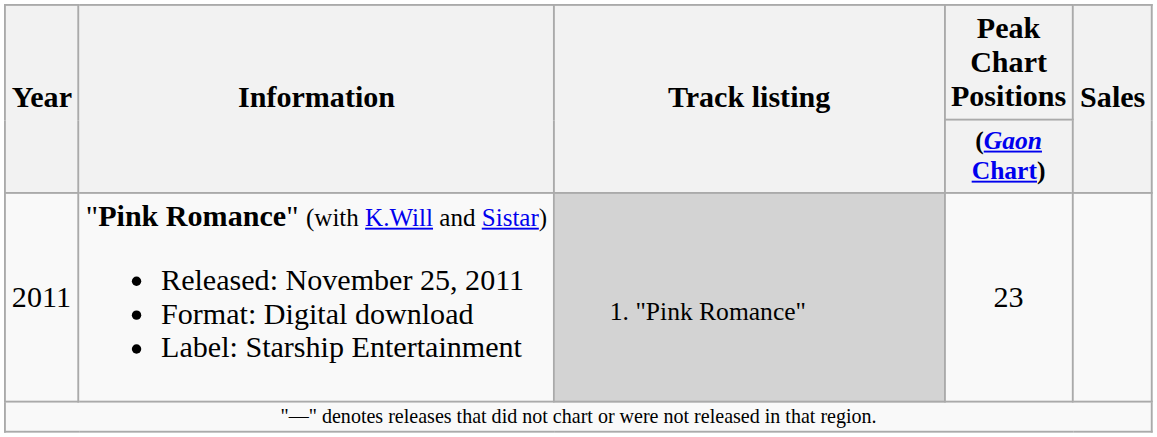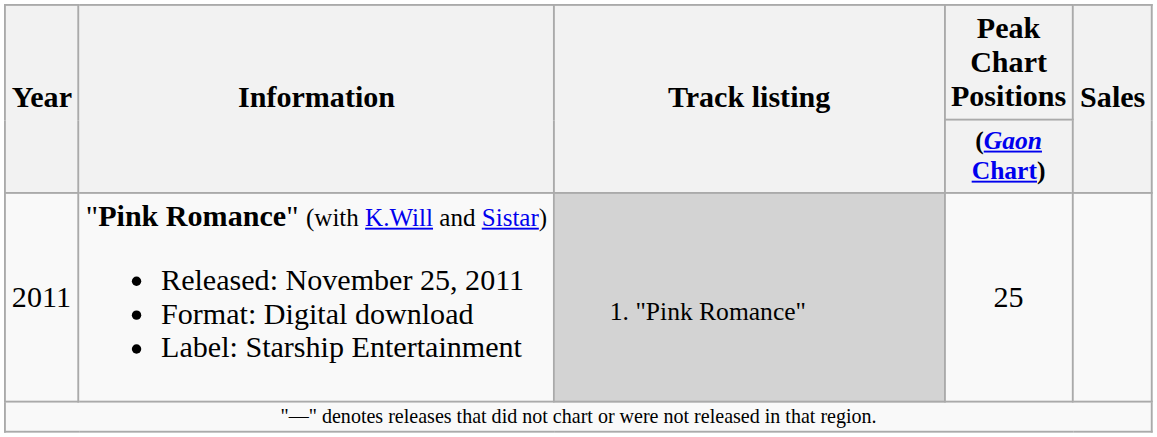2011 | Peak Chart Positions / (Gaon Chart): 23 -> 25
